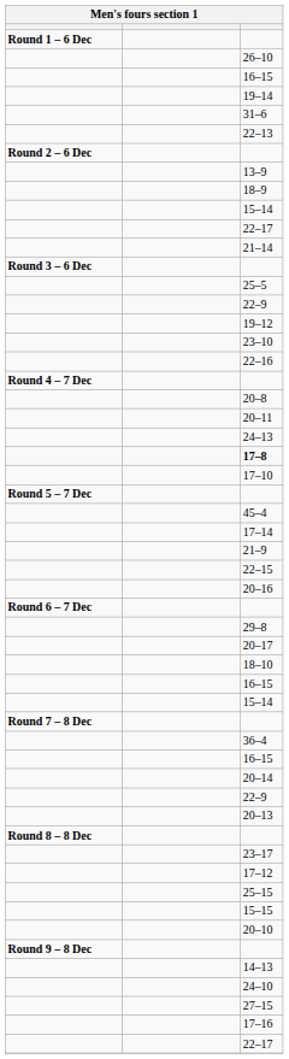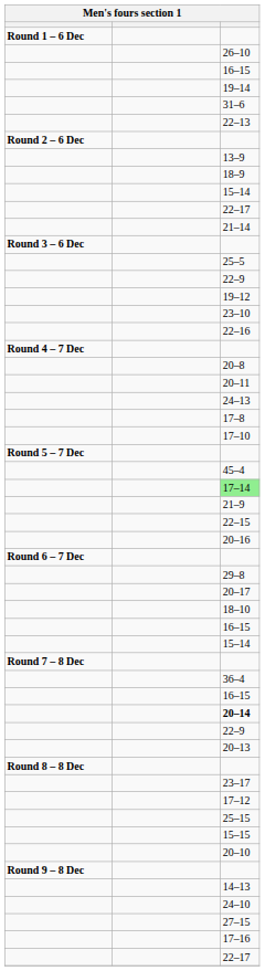17–8 | column 3: bold -> normal
17–14 | column 3: no background -> lightgreen background
20–14 | column 3: normal -> bold
